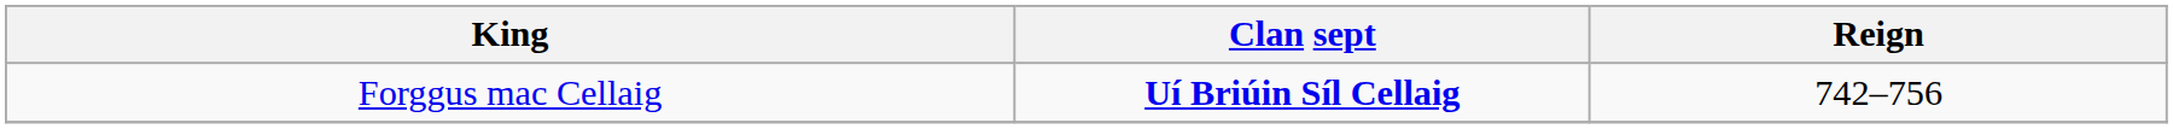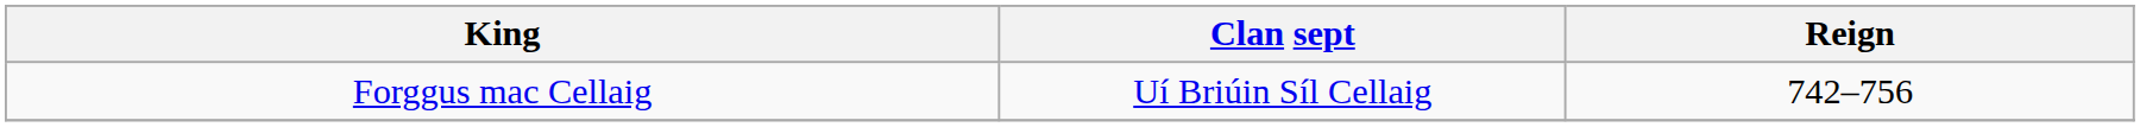Forggus mac Cellaig | Clan sept: bold -> normal
